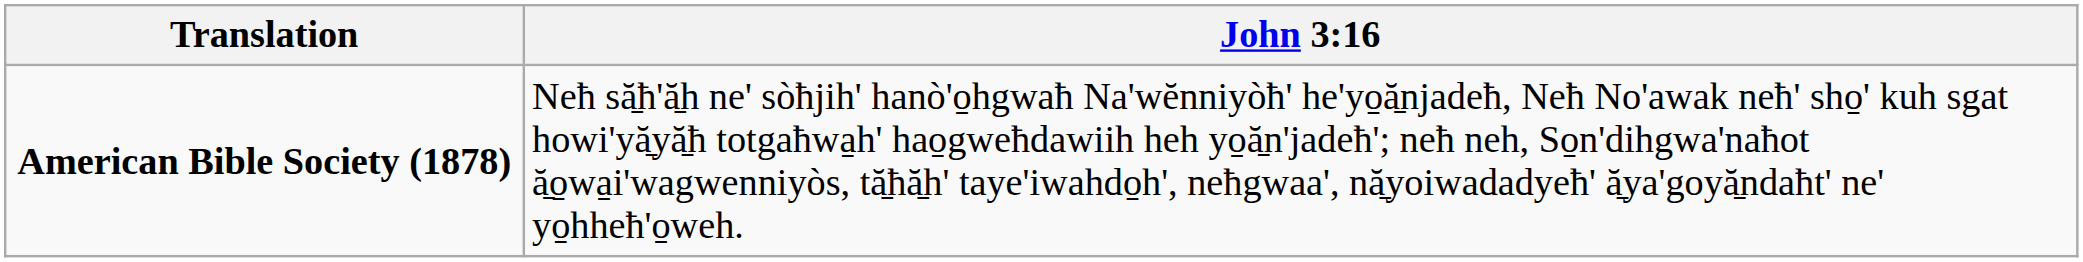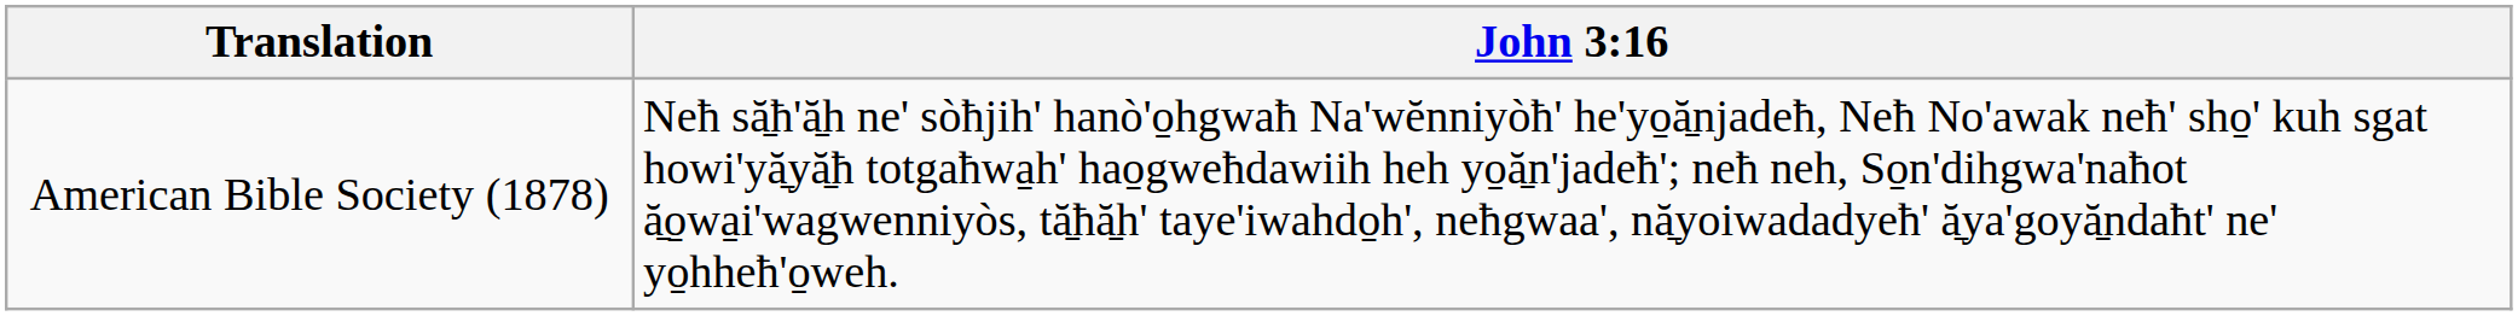American Bible Society (1878) | Translation: bold -> normal
